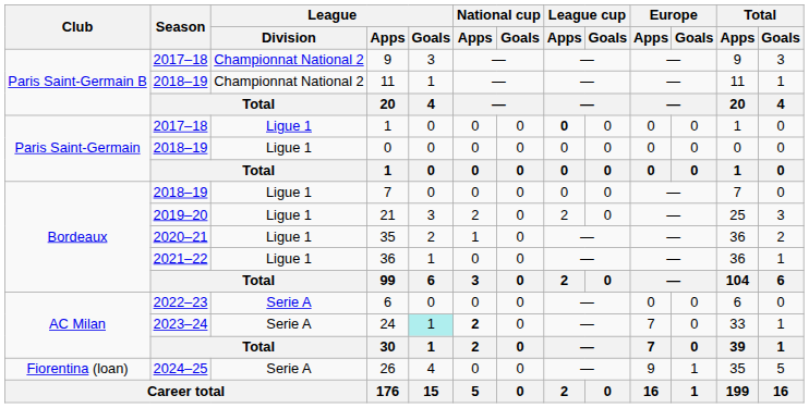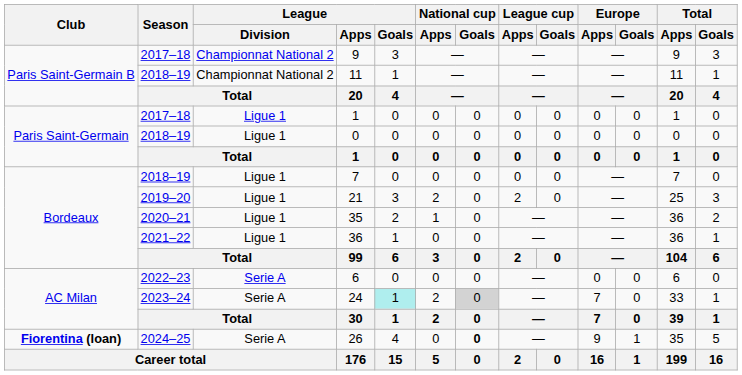2017–18 / 1 | League cup / Apps: bold -> normal
24 | National cup / Apps: bold -> normal
24 | National cup / Goals: no background -> lightgrey background
26 | Club: normal -> bold
26 | National cup / Goals: normal -> bold
